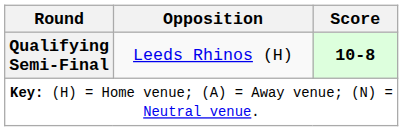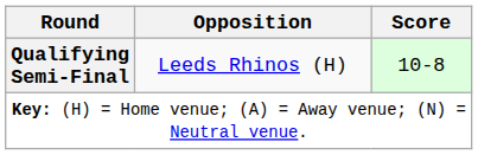Qualifying Semi-Final | Score: bold -> normal
